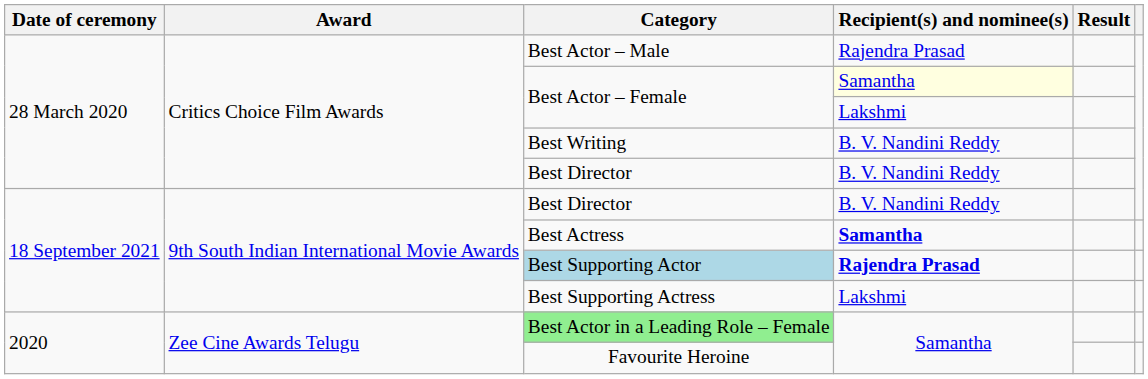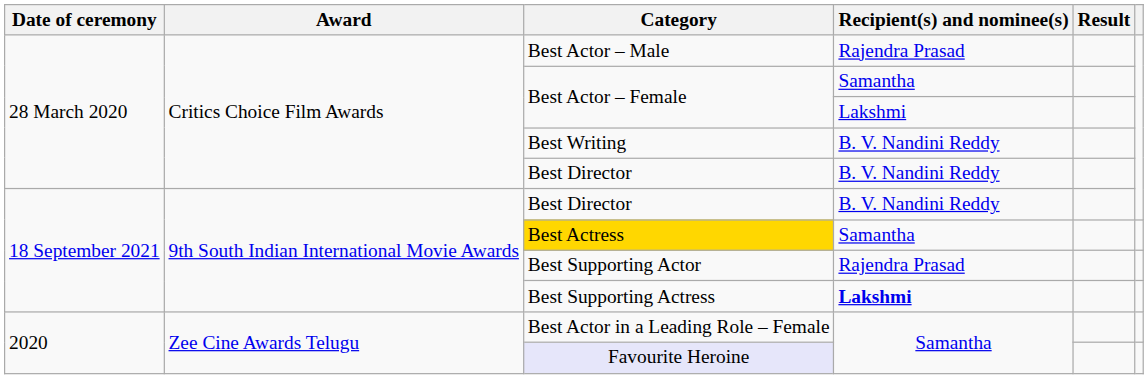Best Actor – Female / Samantha | Recipient(s) and nominee(s): lightyellow background -> no background
Best Actress | Category: no background -> gold background
Best Actress | Recipient(s) and nominee(s): bold -> normal
Best Supporting Actor | Category: lightblue background -> no background
Best Supporting Actor | Recipient(s) and nominee(s): bold -> normal
Best Supporting Actress | Recipient(s) and nominee(s): normal -> bold
Best Actor in a Leading Role – Female | Category: lightgreen background -> no background
Favourite Heroine | Category: no background -> lavender background
